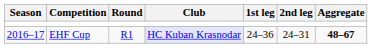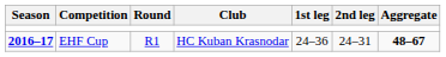EHF Cup | Season: normal -> bold
EHF Cup | Club: lavender background -> no background
